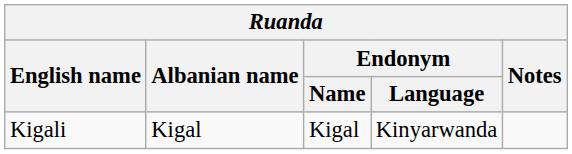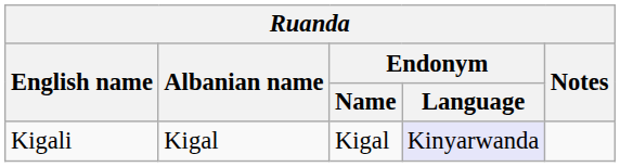Kigali | Endonym / Language: no background -> lavender background
